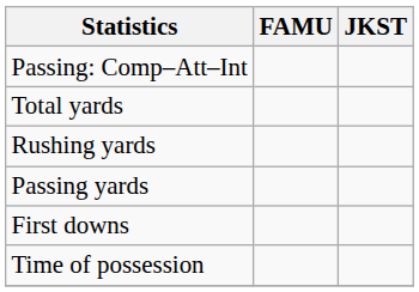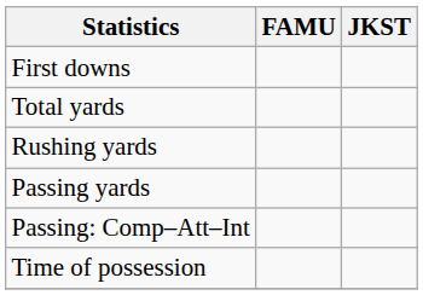rows swapped: First downs <-> Passing: Comp–Att–Int
